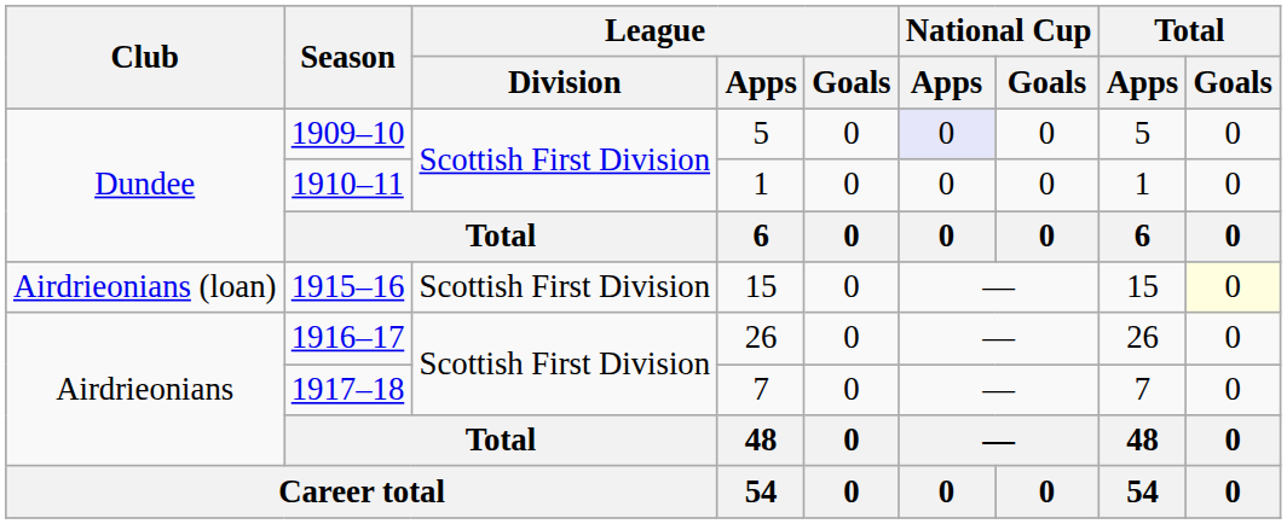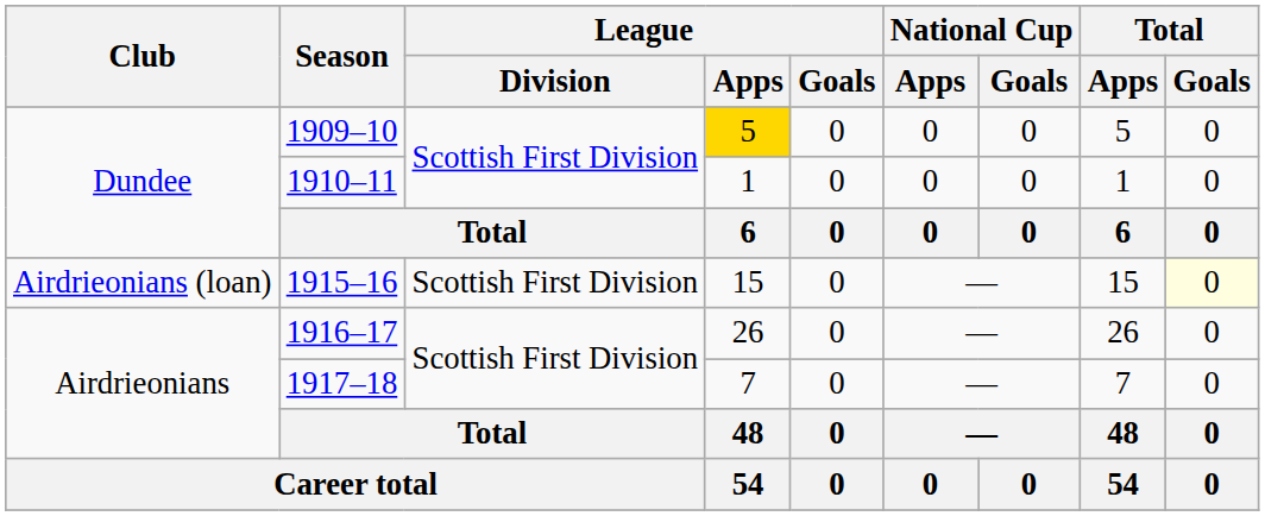1909–10 | League / Apps: no background -> gold background
1909–10 | National Cup / Apps: lavender background -> no background
